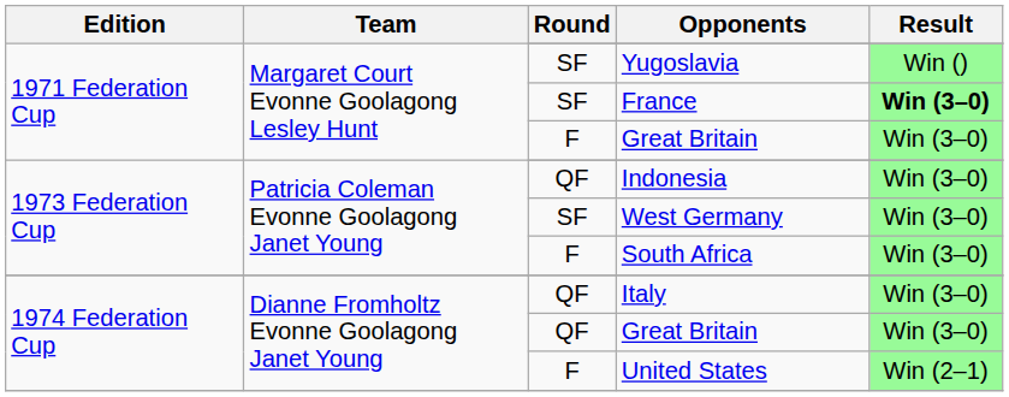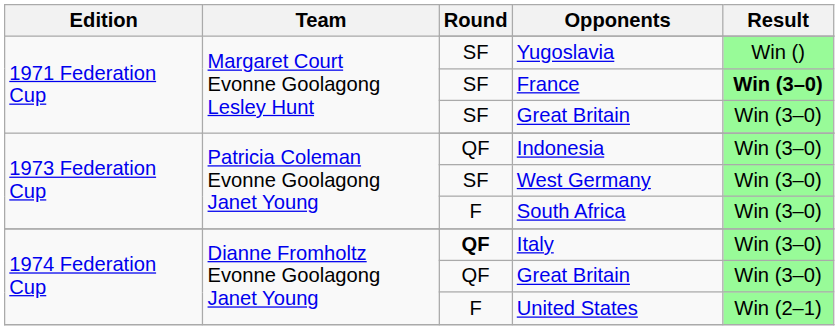1971 Federation Cup / Great Britain | Round: F -> SF
Italy | Round: normal -> bold
